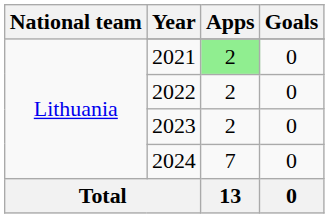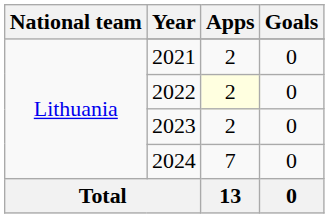2021 | Apps: lightgreen background -> no background
2022 | Apps: no background -> lightyellow background
